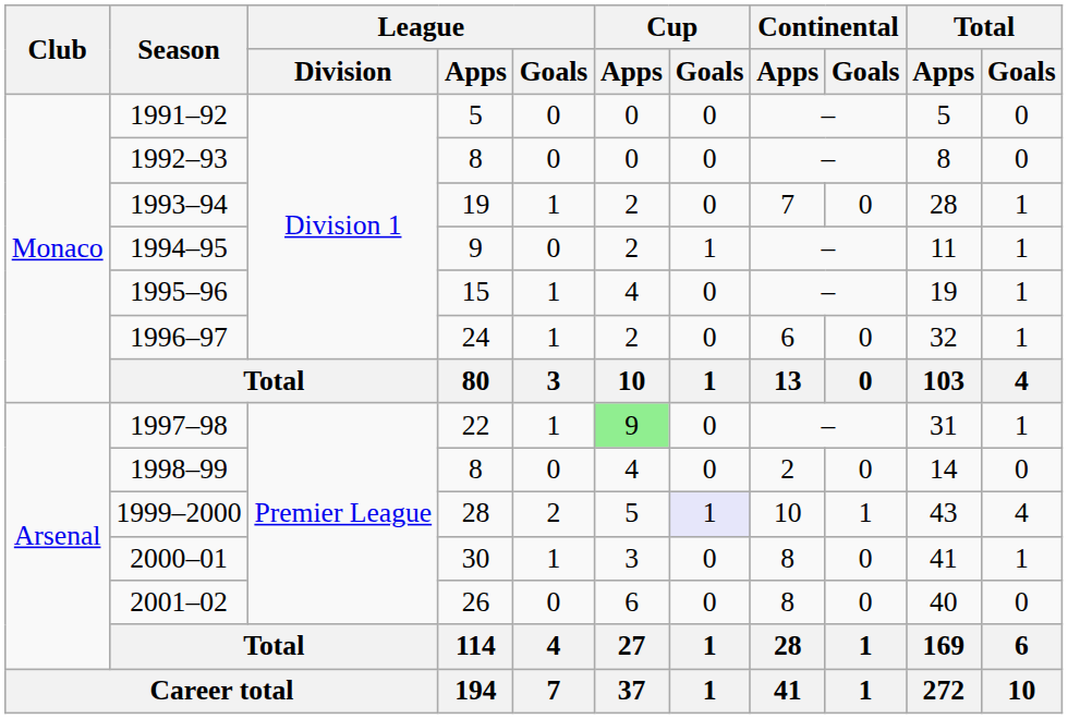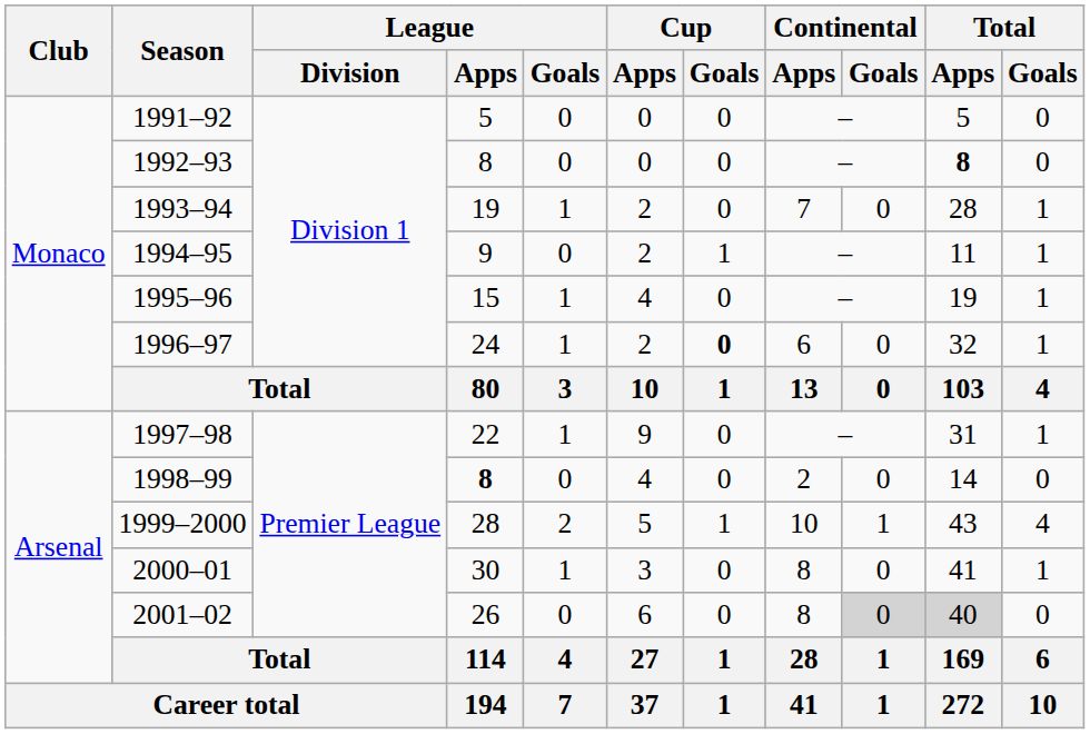1992–93 | Total / Apps: normal -> bold
1996–97 | Cup / Goals: normal -> bold
1997–98 | Cup / Apps: lightgreen background -> no background
1998–99 | League / Apps: normal -> bold
1999–2000 | Cup / Goals: lavender background -> no background
2001–02 | Continental / Goals: no background -> lightgrey background
2001–02 | Total / Apps: no background -> lightgrey background
